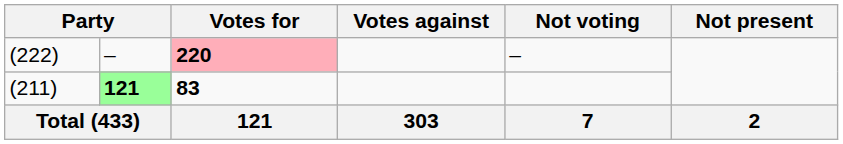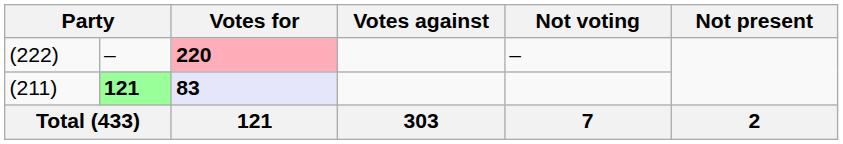(211) | Votes for: no background -> lavender background
